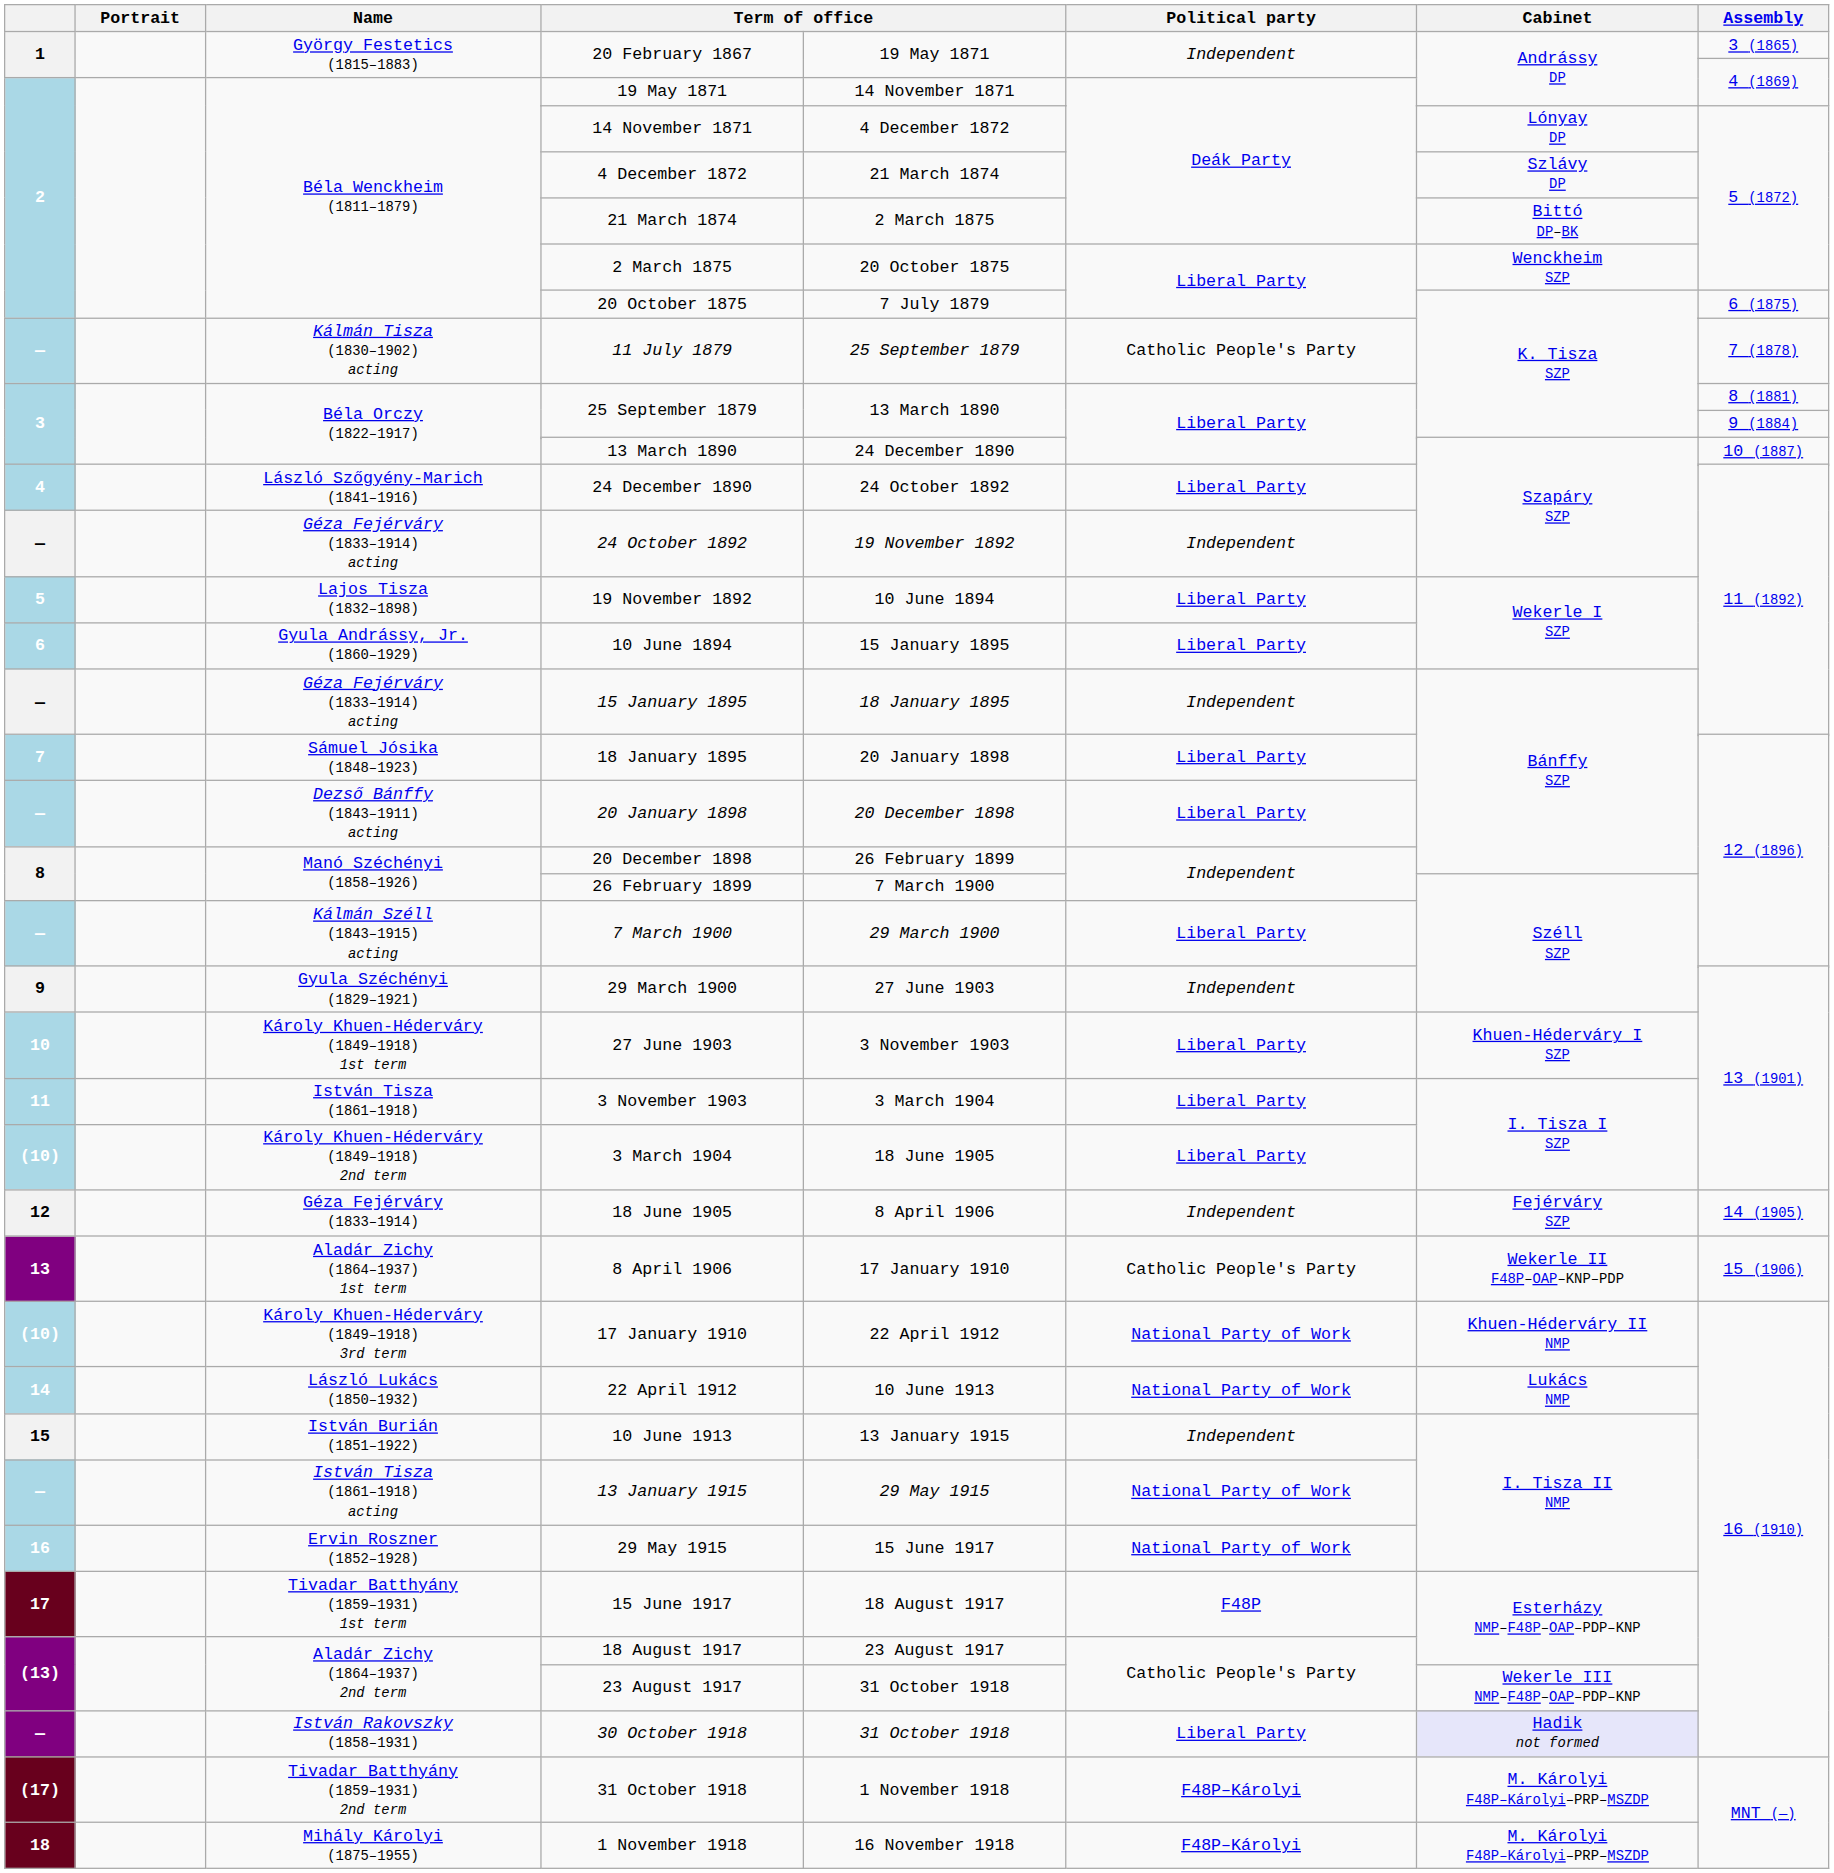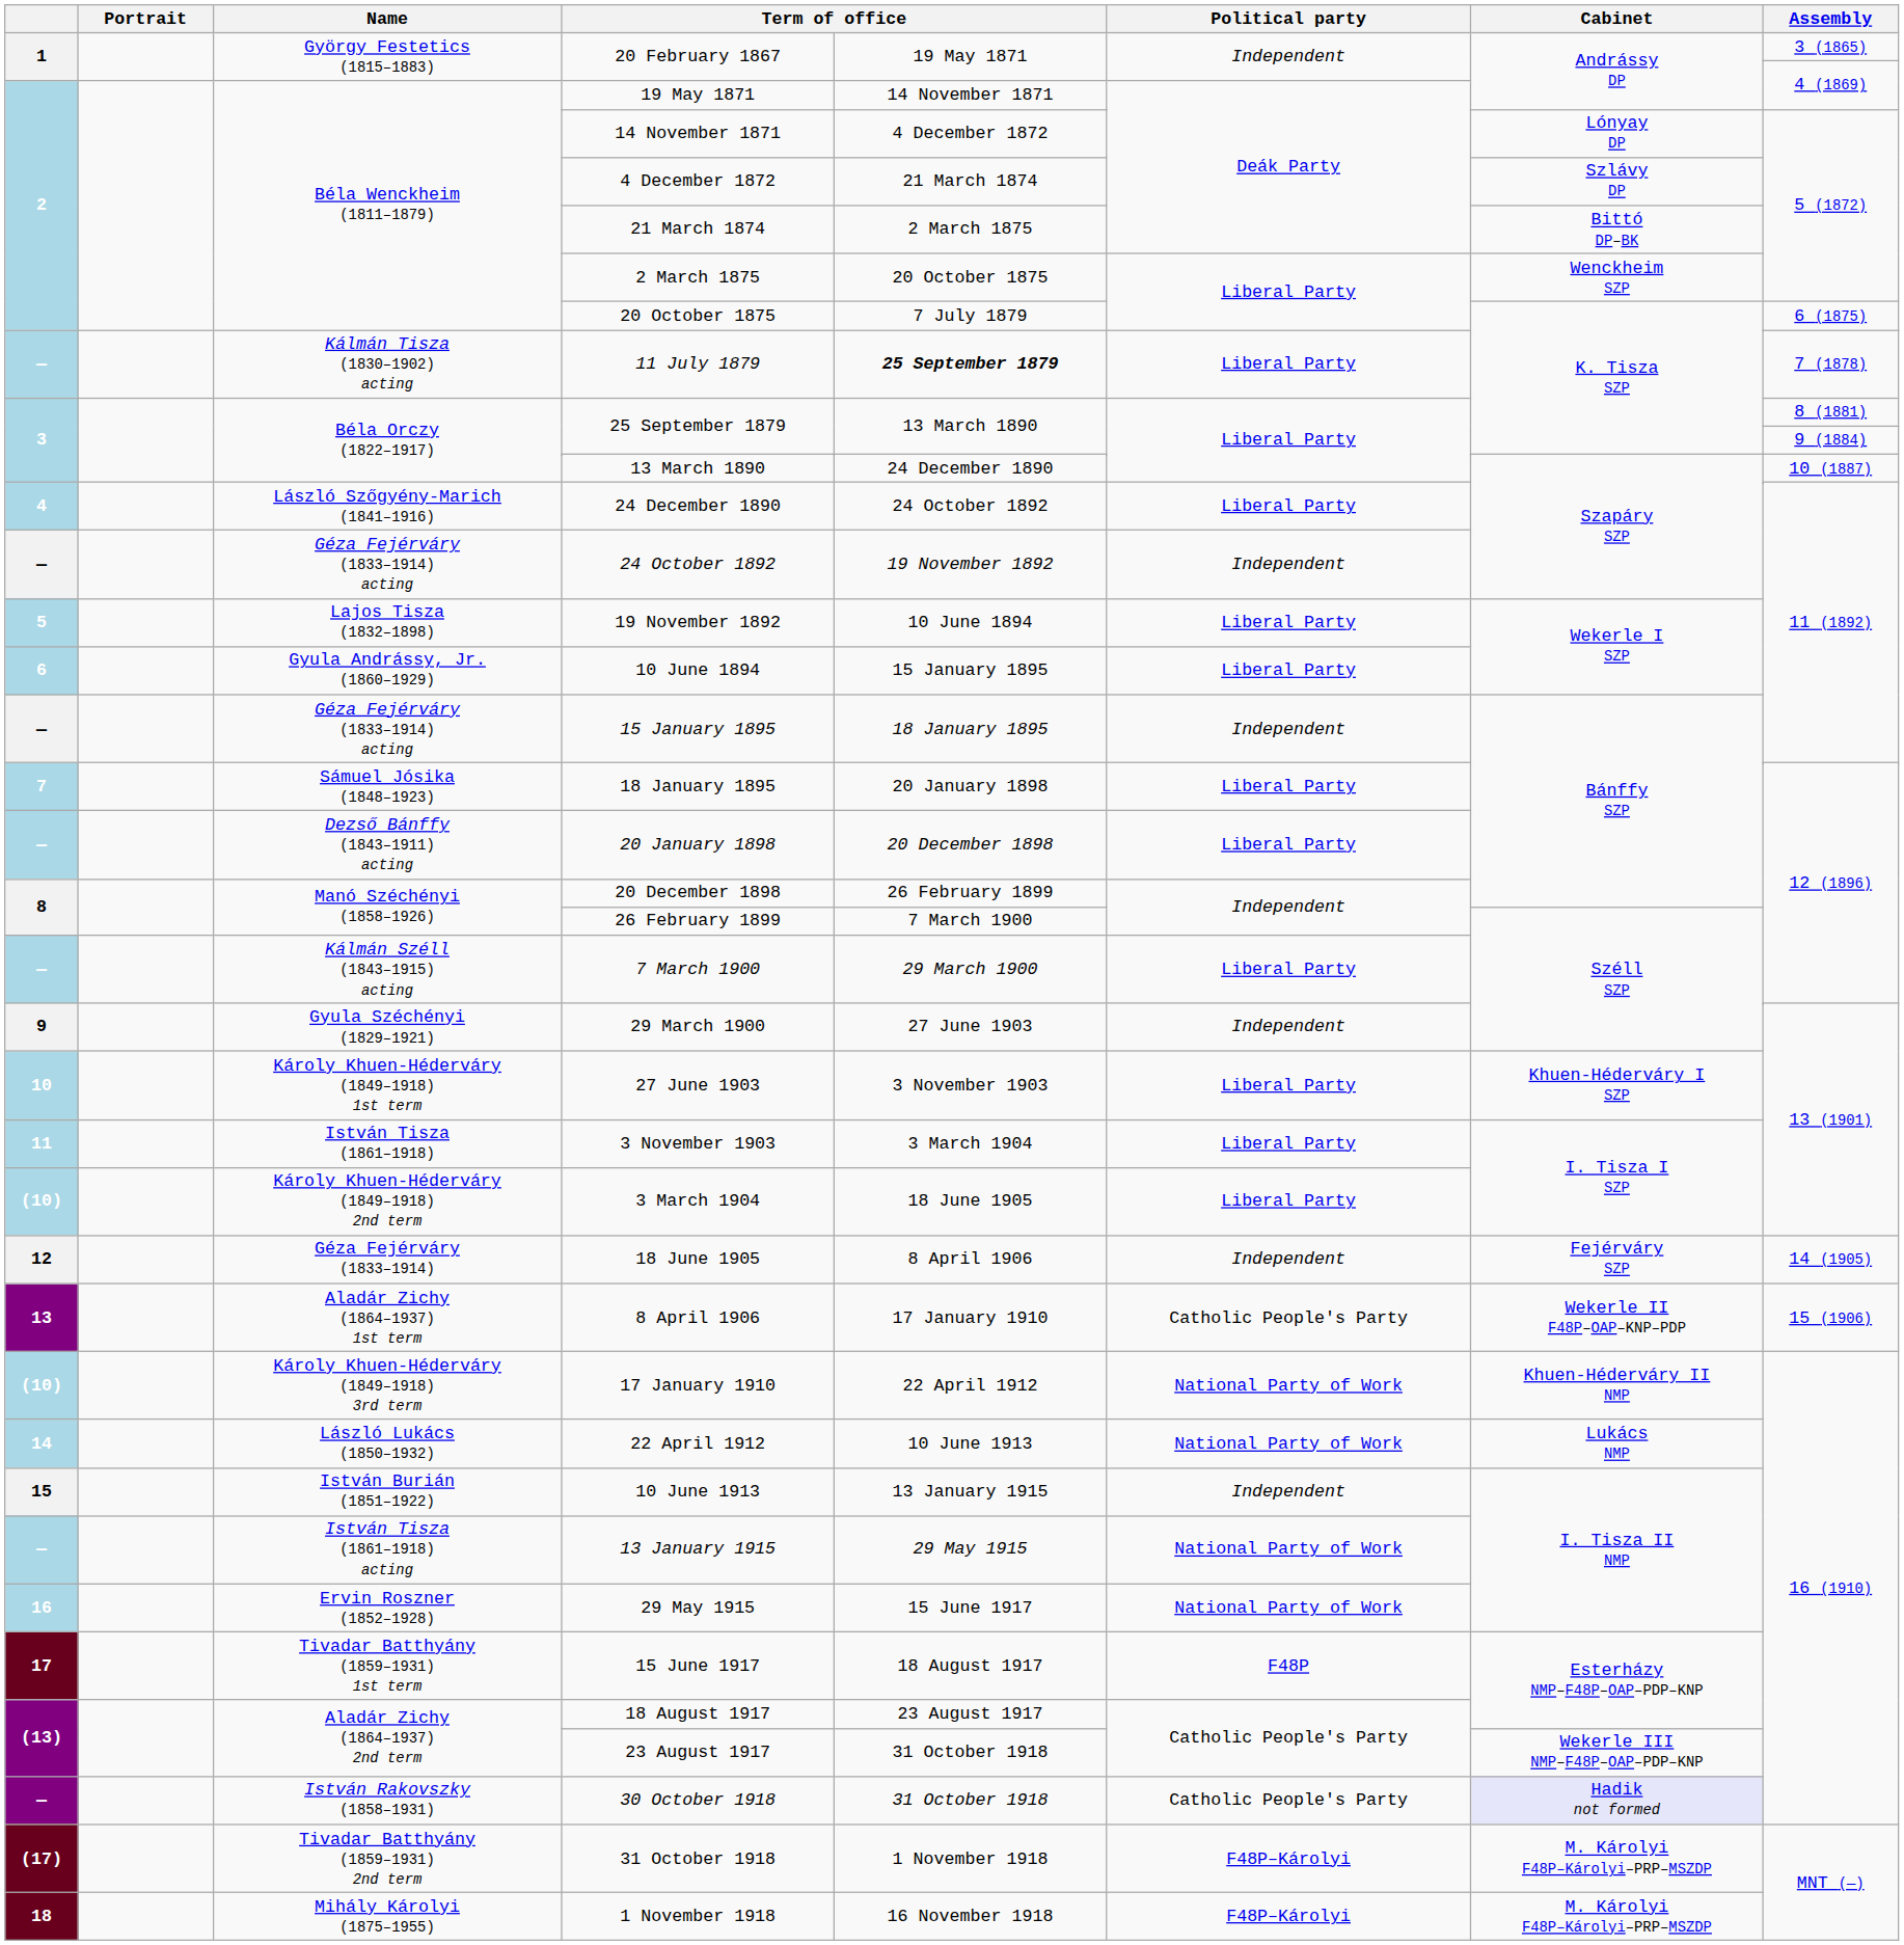11 July 1879 | column 5: normal -> bold
11 July 1879 | Political party: Catholic People's Party -> Liberal Party
30 October 1918 | Political party: Liberal Party -> Catholic People's Party
